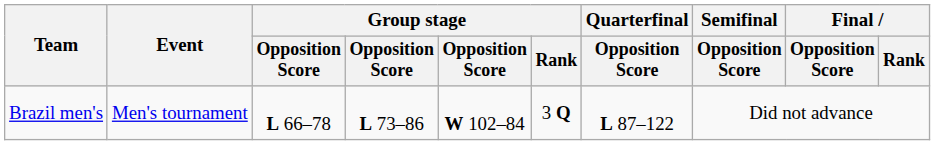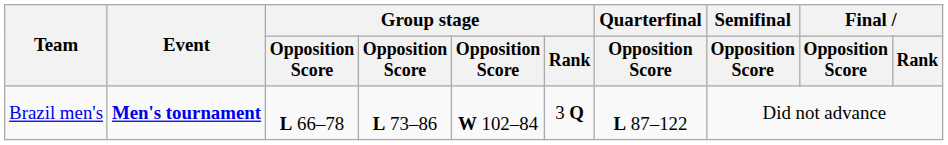Brazil men's | Event: normal -> bold
